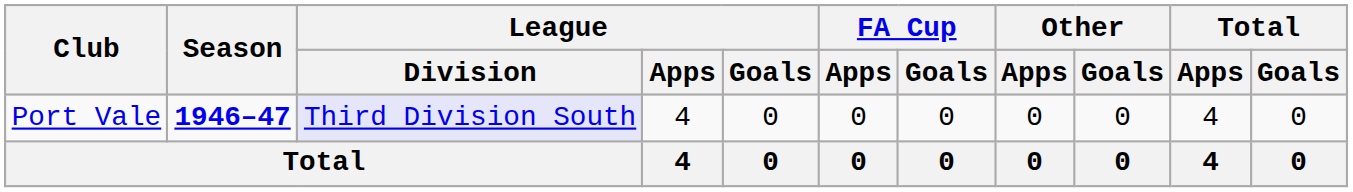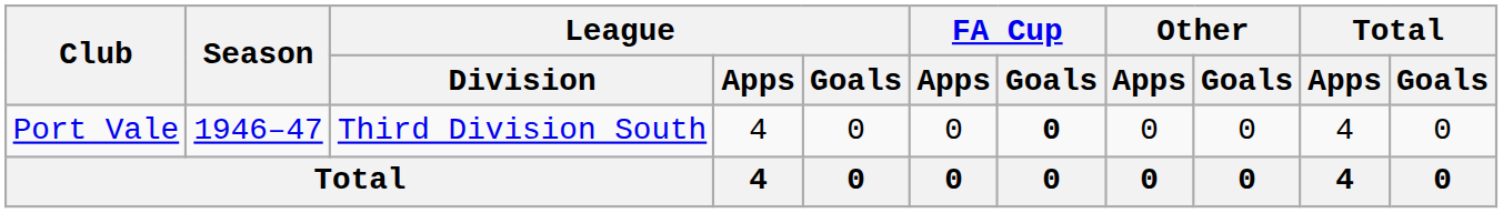Port Vale | Season: bold -> normal
Port Vale | League / Division: lavender background -> no background
Port Vale | FA Cup / Goals: normal -> bold
